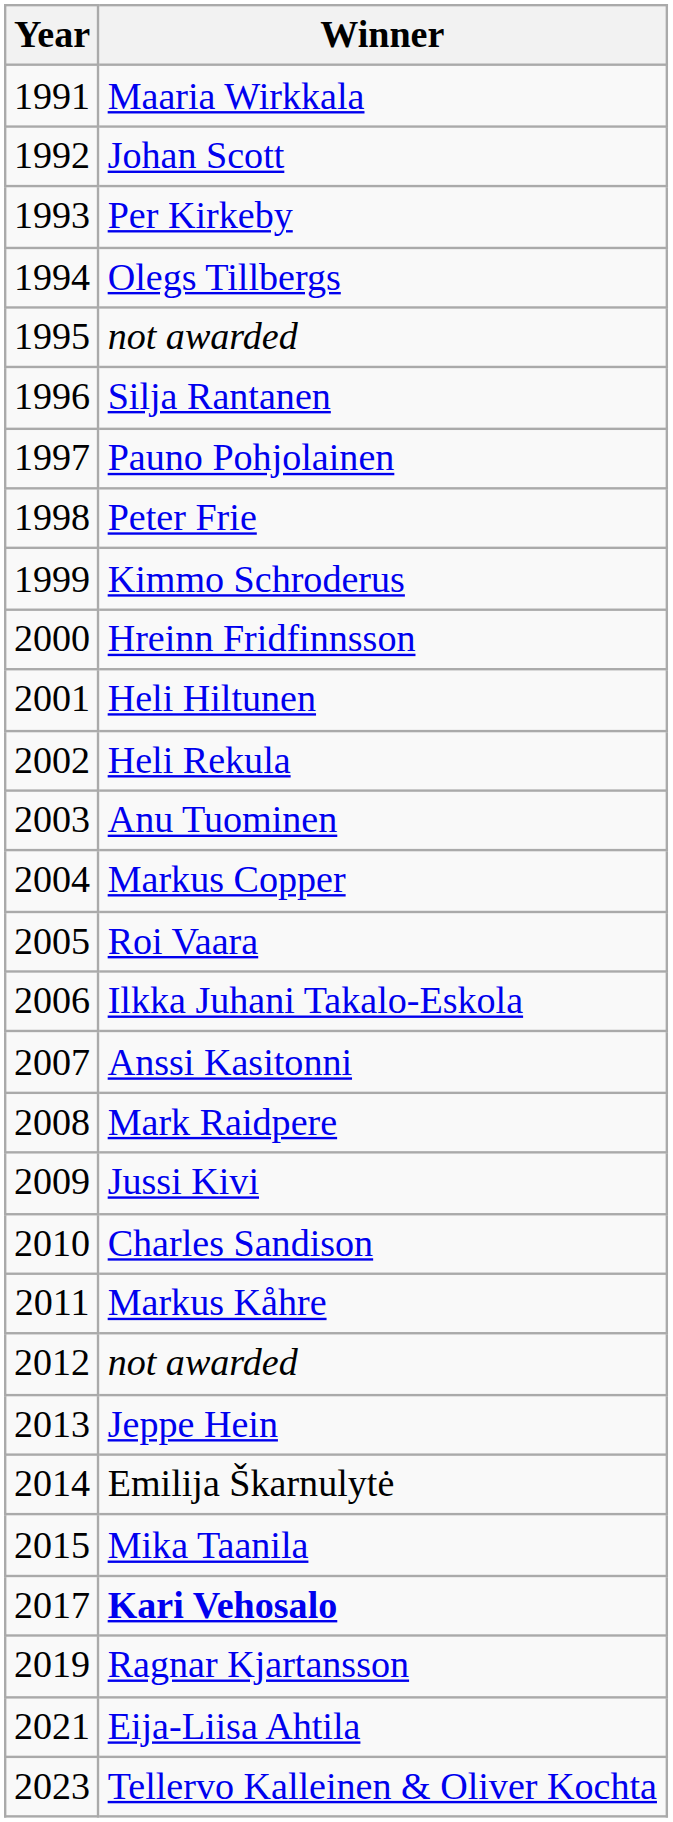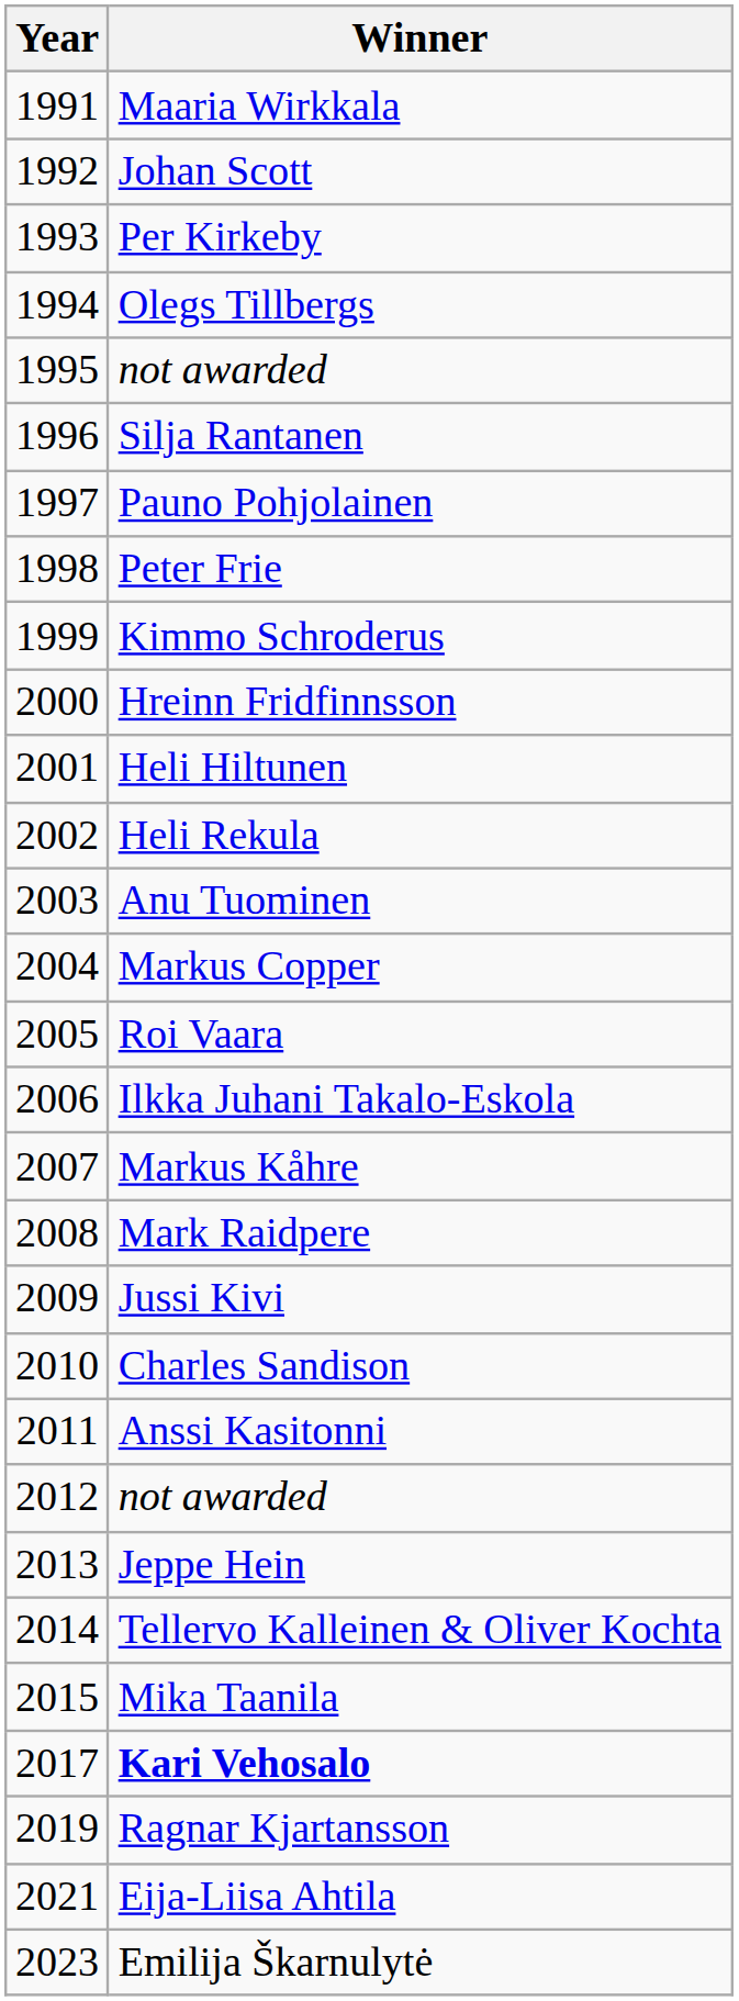row 18 | Winner: Anssi Kasitonni -> Markus Kåhre
row 22 | Winner: Markus Kåhre -> Anssi Kasitonni
row 25 | Winner: Emilija Škarnulytė -> Tellervo Kalleinen & Oliver Kochta
row 30 | Winner: Tellervo Kalleinen & Oliver Kochta -> Emilija Škarnulytė
